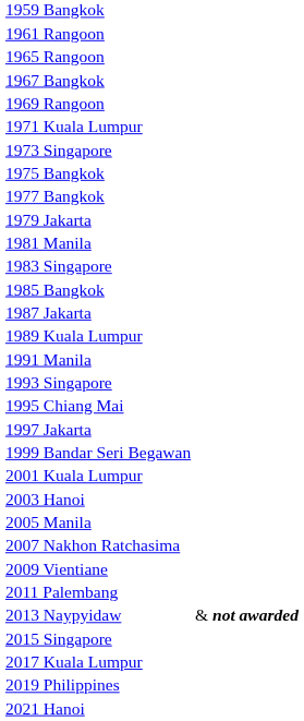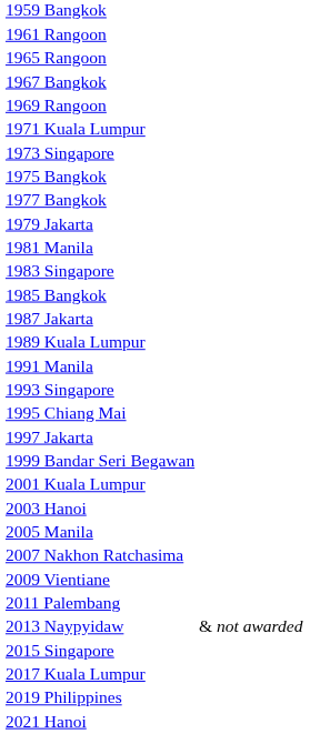2013 Naypyidaw | column 3: bold -> normal
